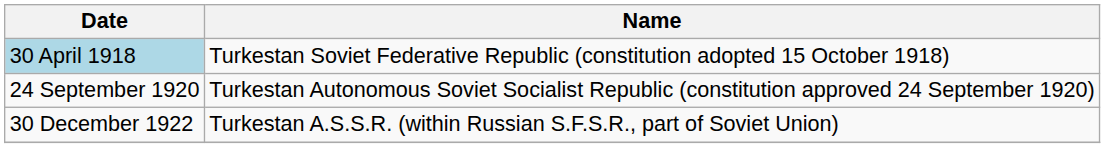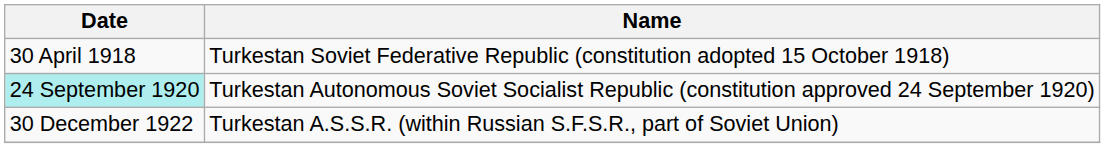30 April 1918 | Date: lightblue background -> no background
24 September 1920 | Date: no background -> paleturquoise background
